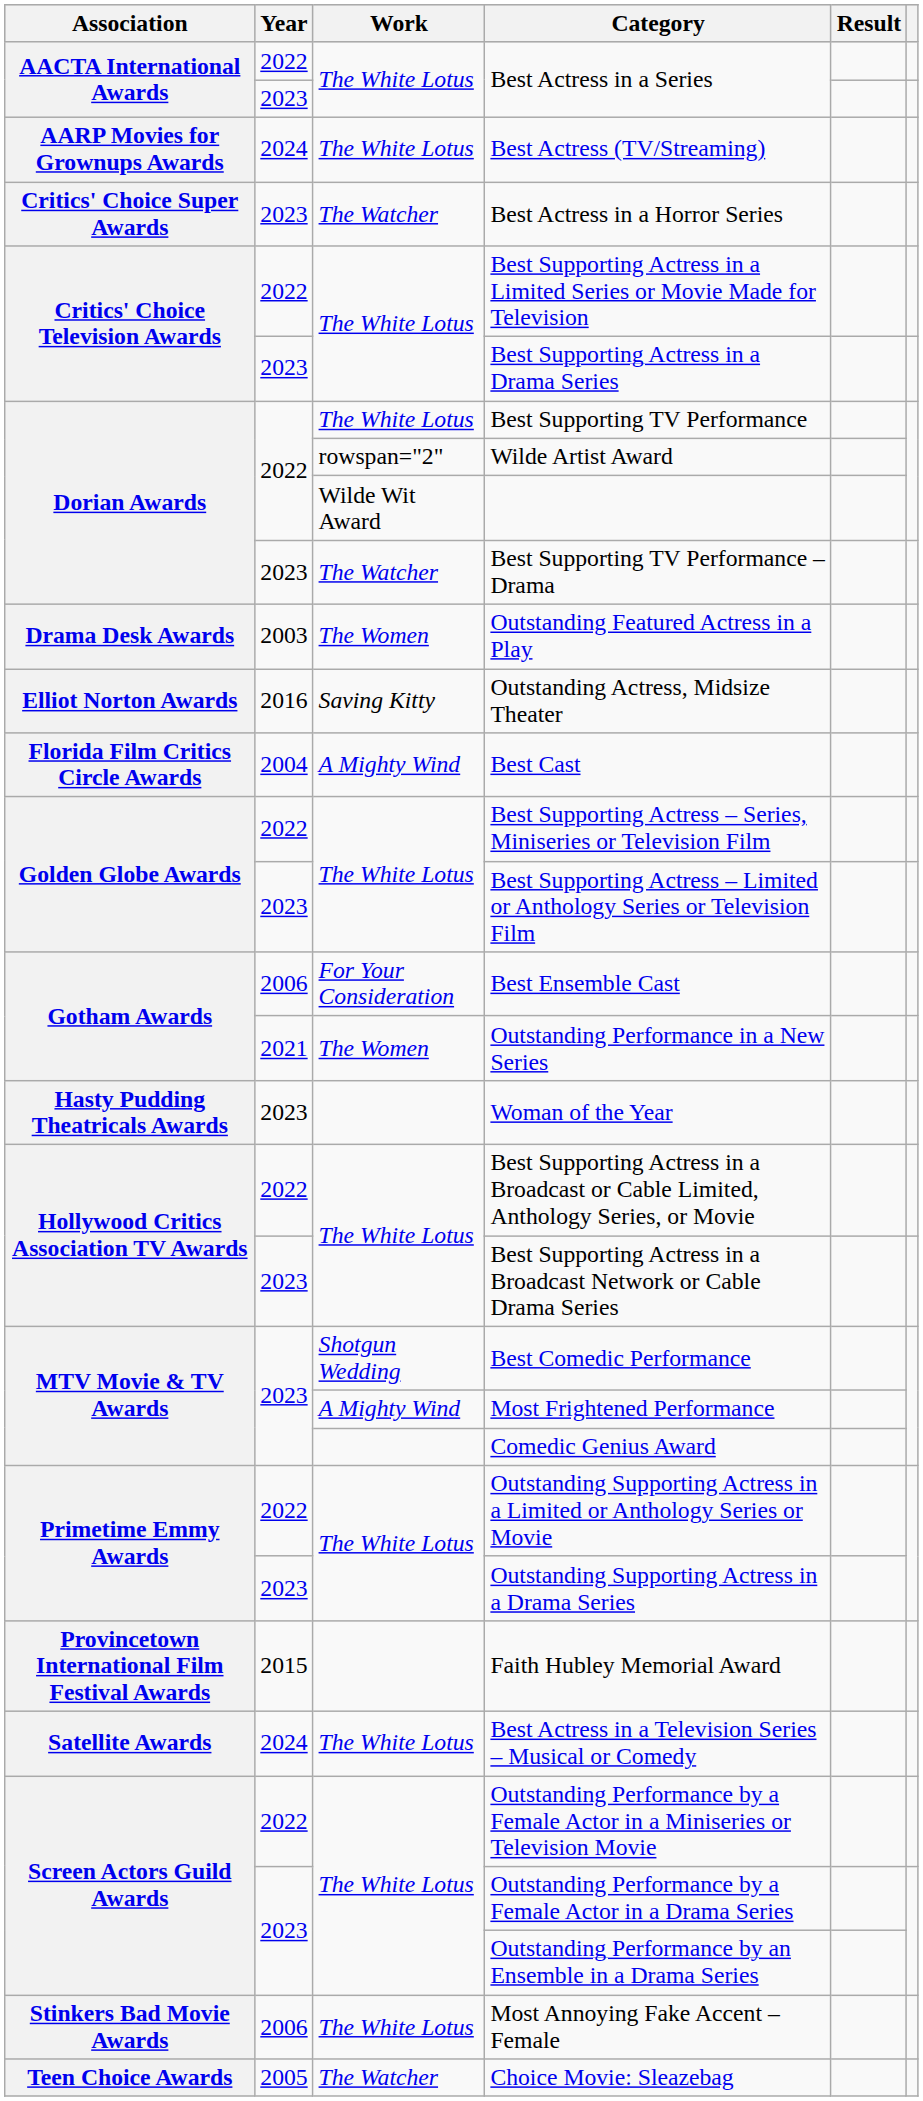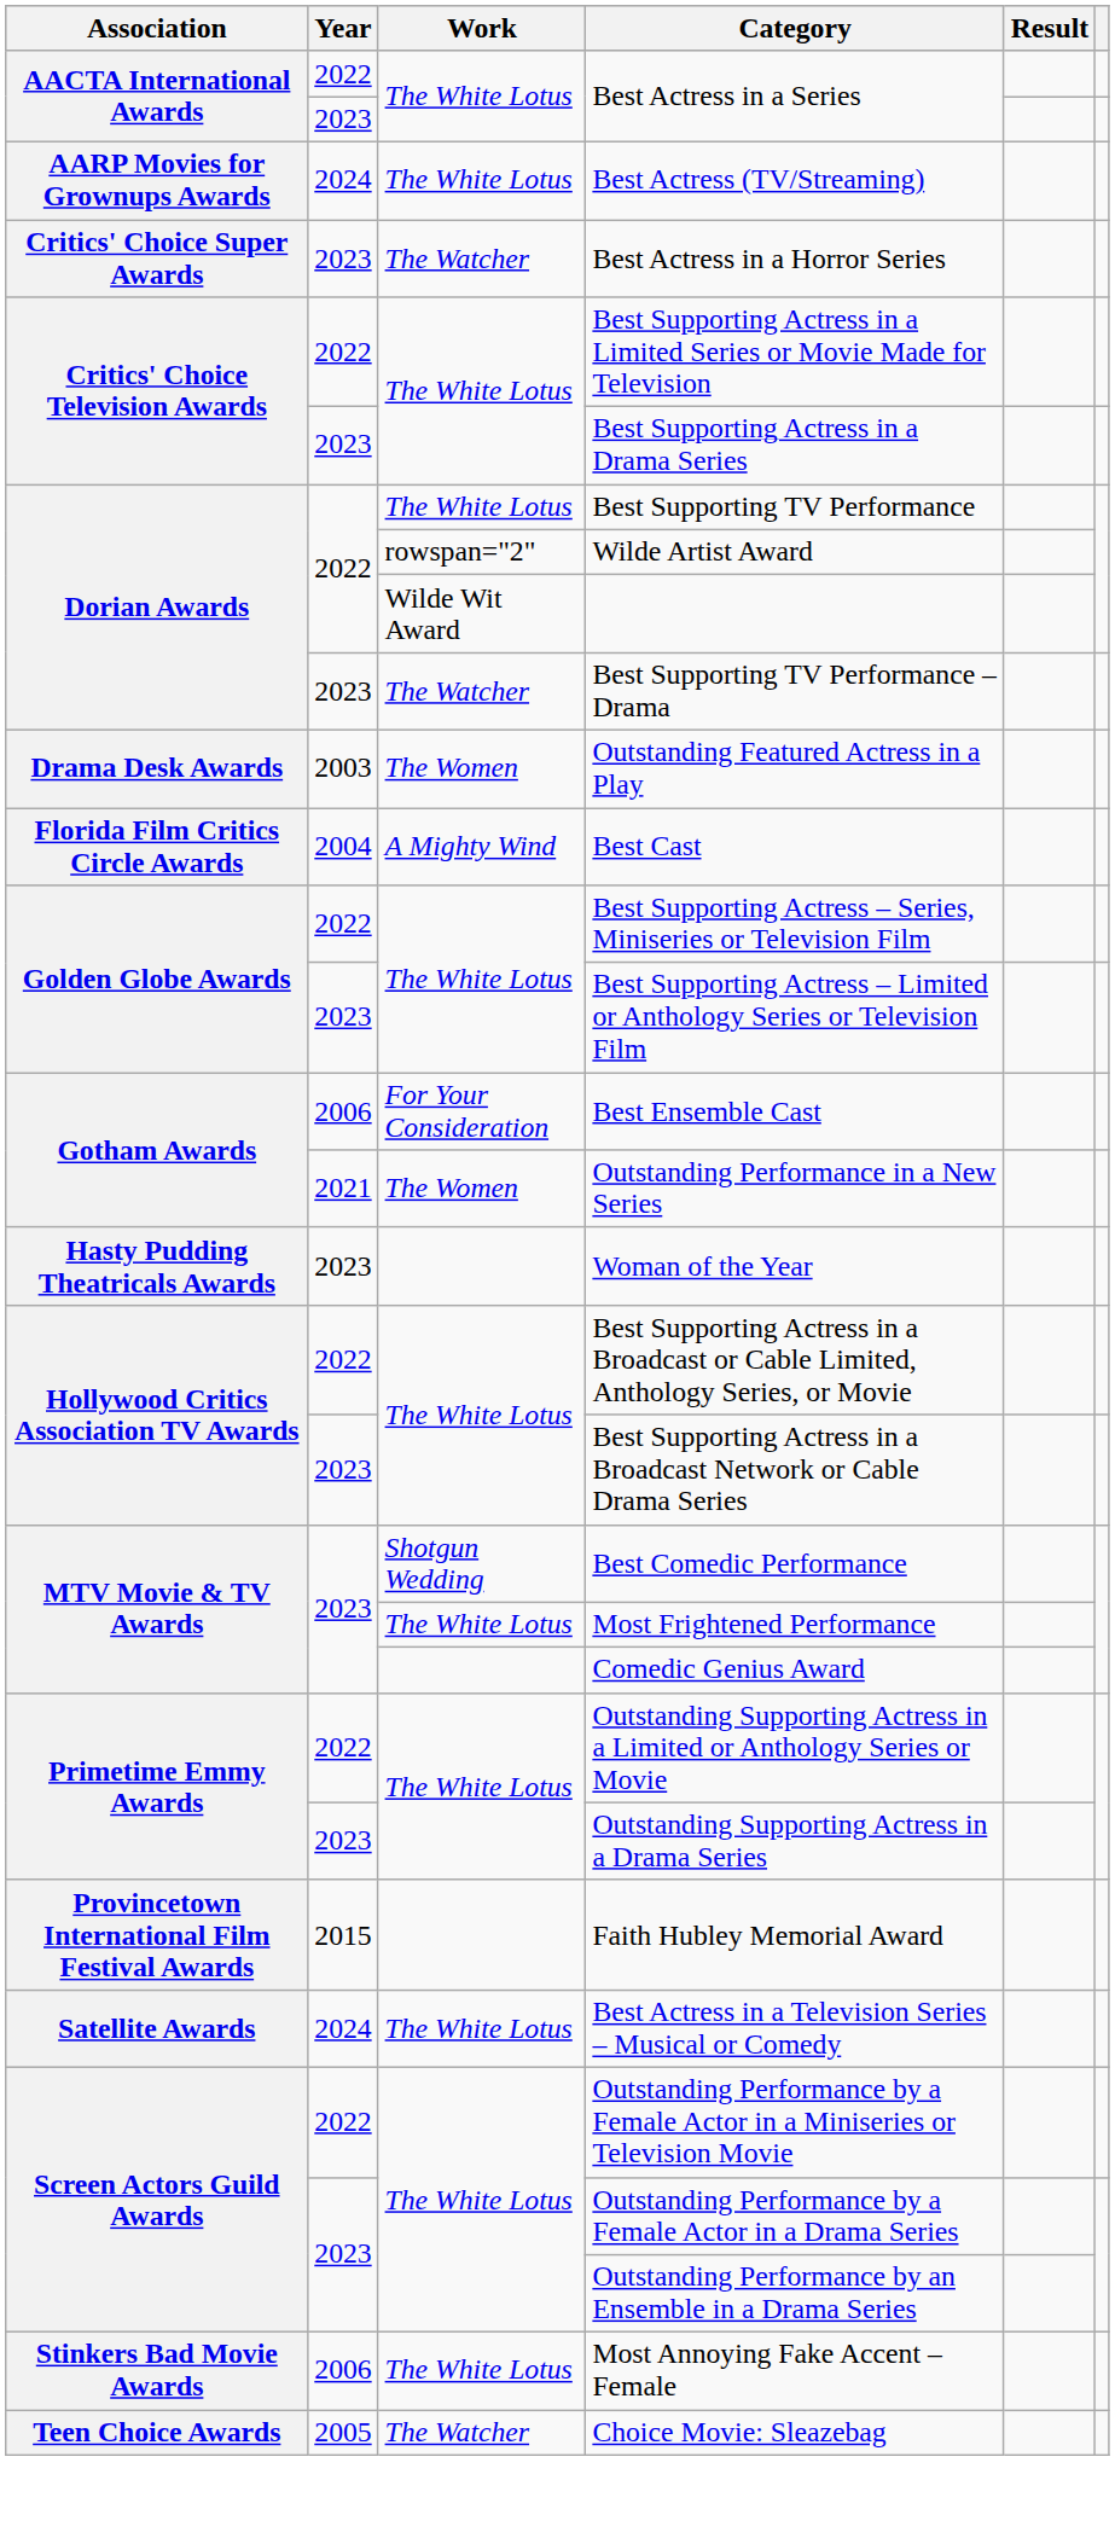- row: Elliot Norton Awards | 2016 | Saving Kitty | Outstanding Actress, Midsize Theater
Most Frightened Performance | Work: A Mighty Wind -> The White Lotus
